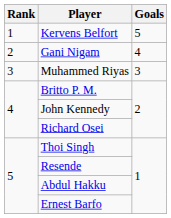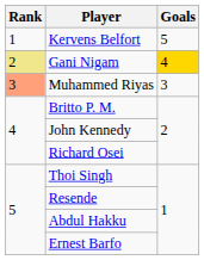Gani Nigam | Rank: no background -> khaki background
Gani Nigam | Goals: no background -> gold background
Muhammed Riyas | Rank: no background -> lightsalmon background
